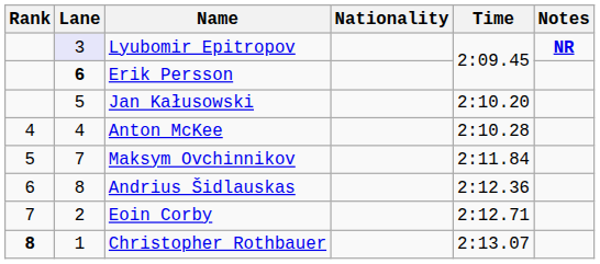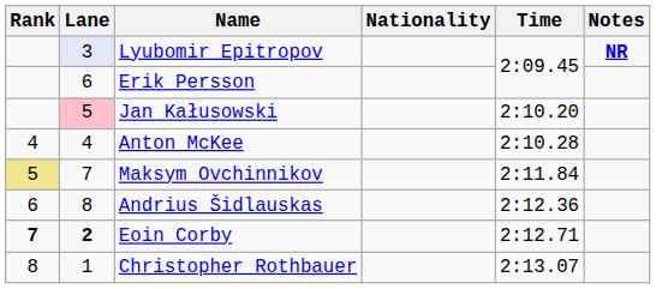Erik Persson | Lane: bold -> normal
Jan Kałusowski | Lane: no background -> pink background
Maksym Ovchinnikov | Rank: no background -> khaki background
Eoin Corby | Rank: normal -> bold
Eoin Corby | Lane: normal -> bold
Christopher Rothbauer | Rank: bold -> normal
